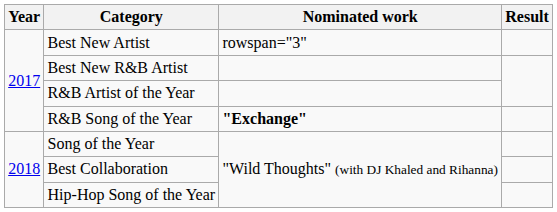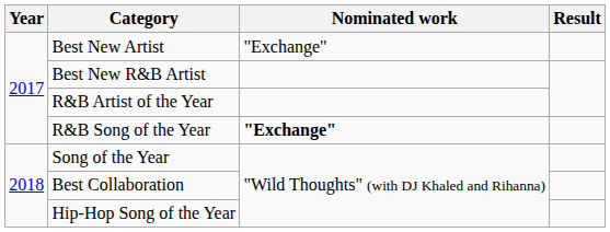Best New Artist | Nominated work: rowspan="3" -> "Exchange"
